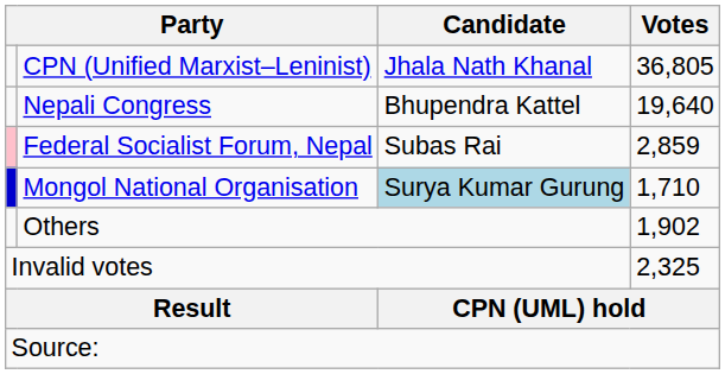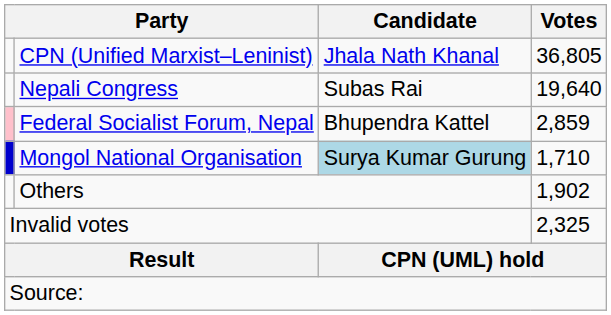Nepali Congress | Candidate: Bhupendra Kattel -> Subas Rai
Federal Socialist Forum, Nepal | Candidate: Subas Rai -> Bhupendra Kattel
